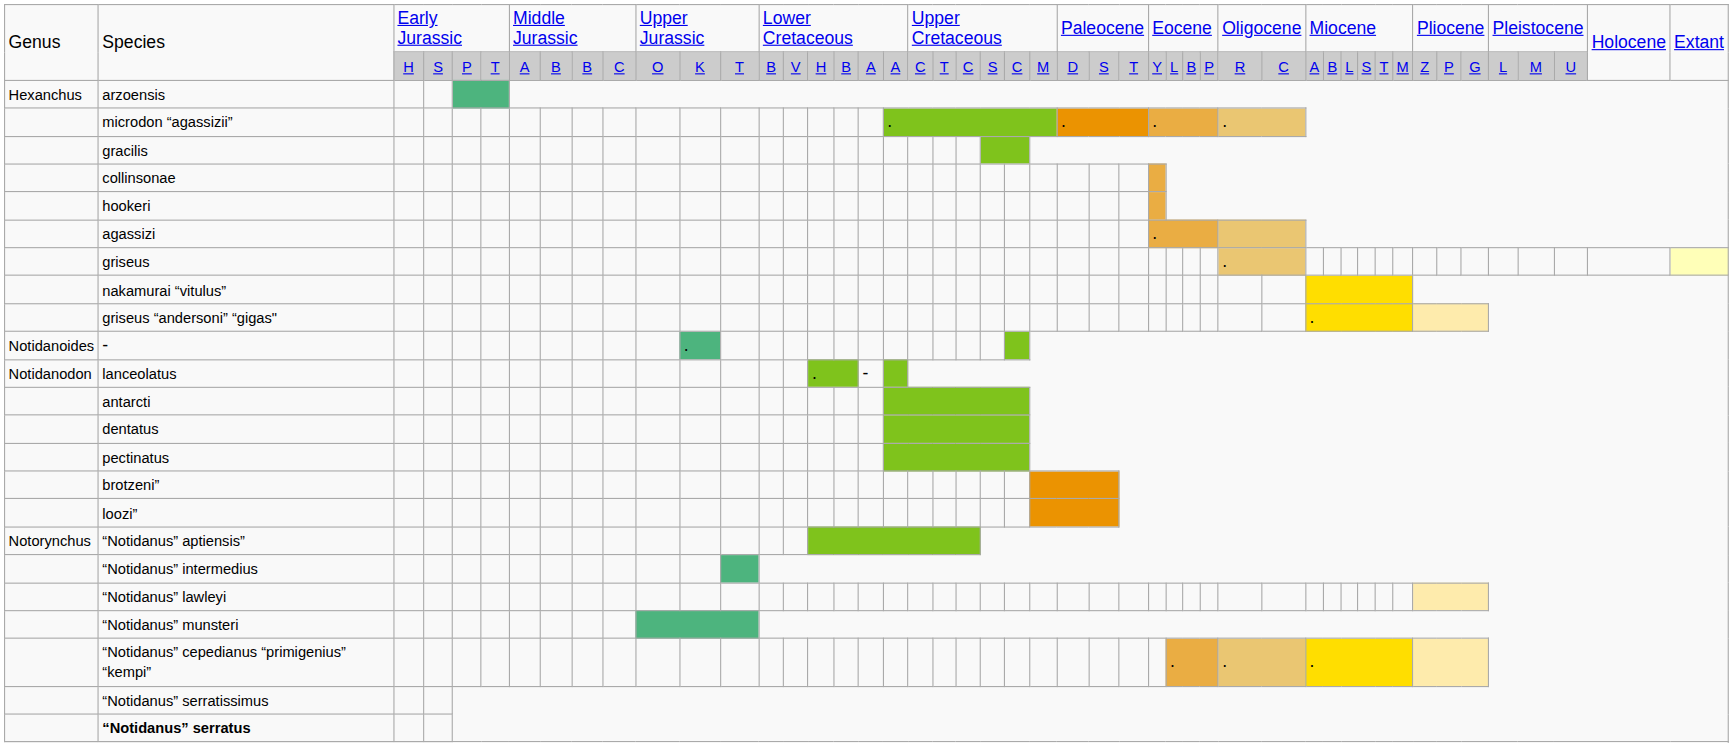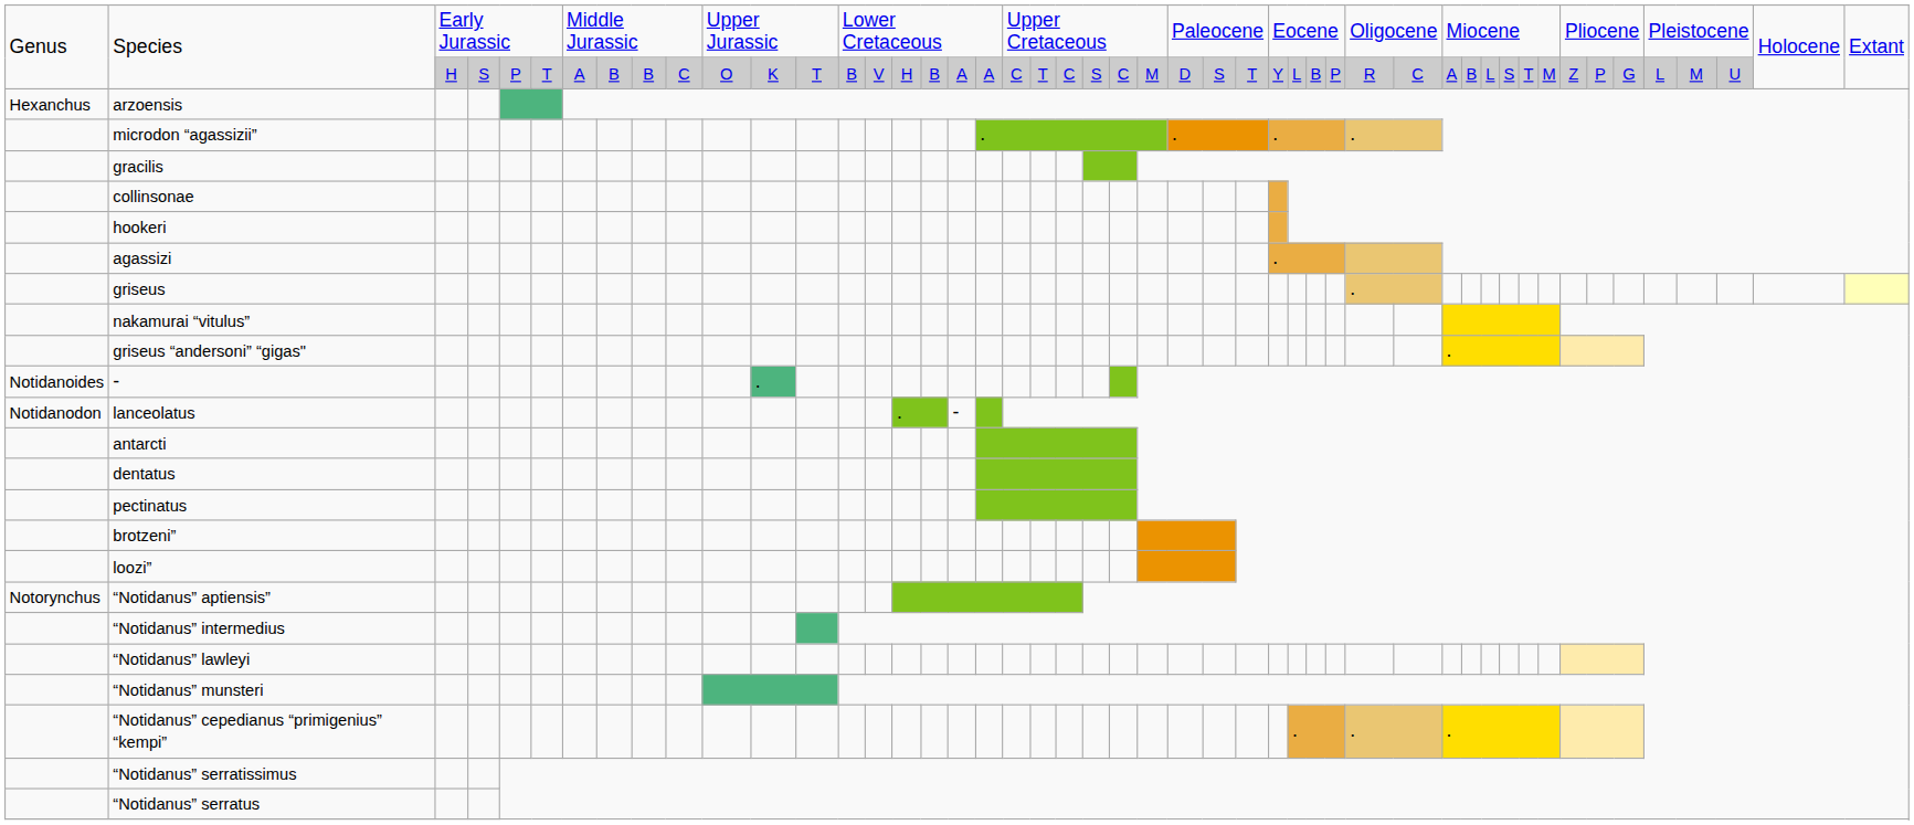“Notidanus” serratus | column 2: bold -> normal
